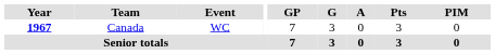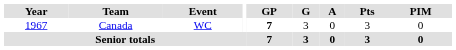Canada | Year: bold -> normal
Canada | GP: normal -> bold
